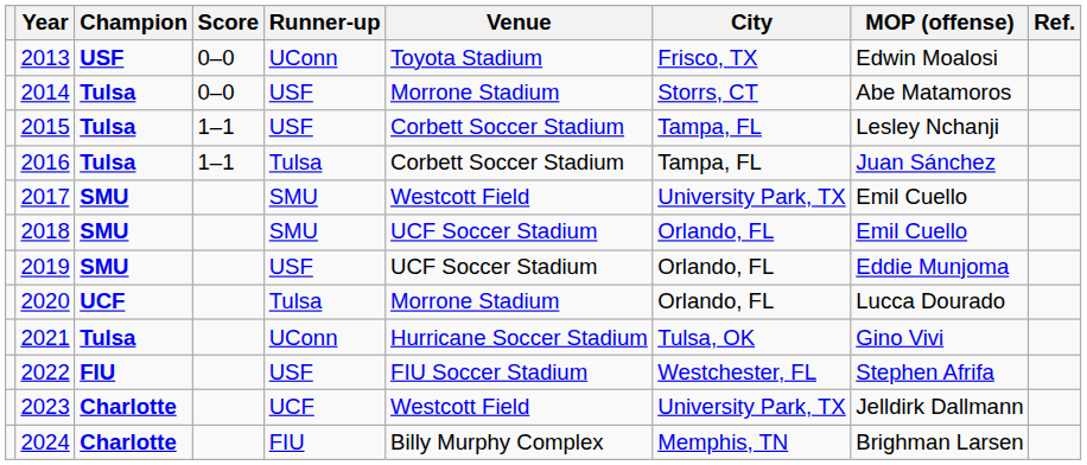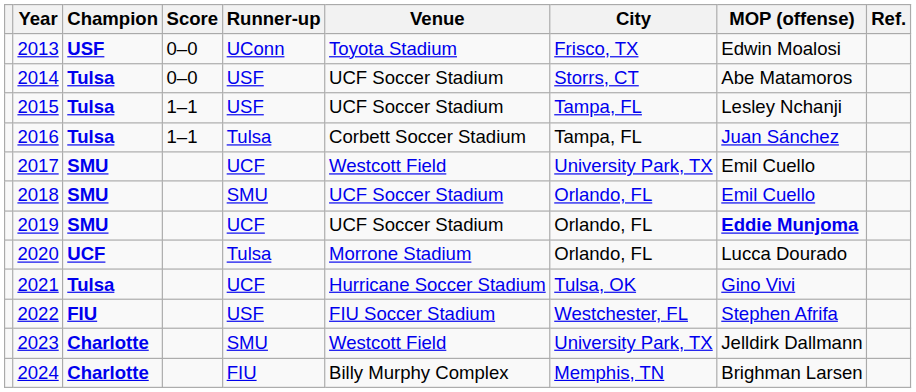2014 | Venue: Morrone Stadium -> UCF Soccer Stadium
2015 | Venue: Corbett Soccer Stadium -> UCF Soccer Stadium
2017 | Runner-up: SMU -> UCF
2019 | Runner-up: USF -> UCF
2019 | MOP (offense): normal -> bold
2021 | Runner-up: UConn -> UCF
2023 | Runner-up: UCF -> SMU
